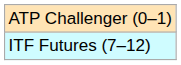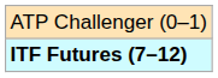row 2 | column 1: normal -> bold
